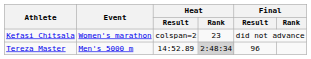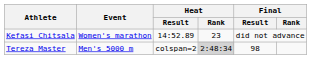Kefasi Chitsala | Heat / Result: colspan=2 -> 14:52.89
Tereza Master | Heat / Result: 14:52.89 -> colspan=2
Tereza Master | Final / Result: 96 -> 98
